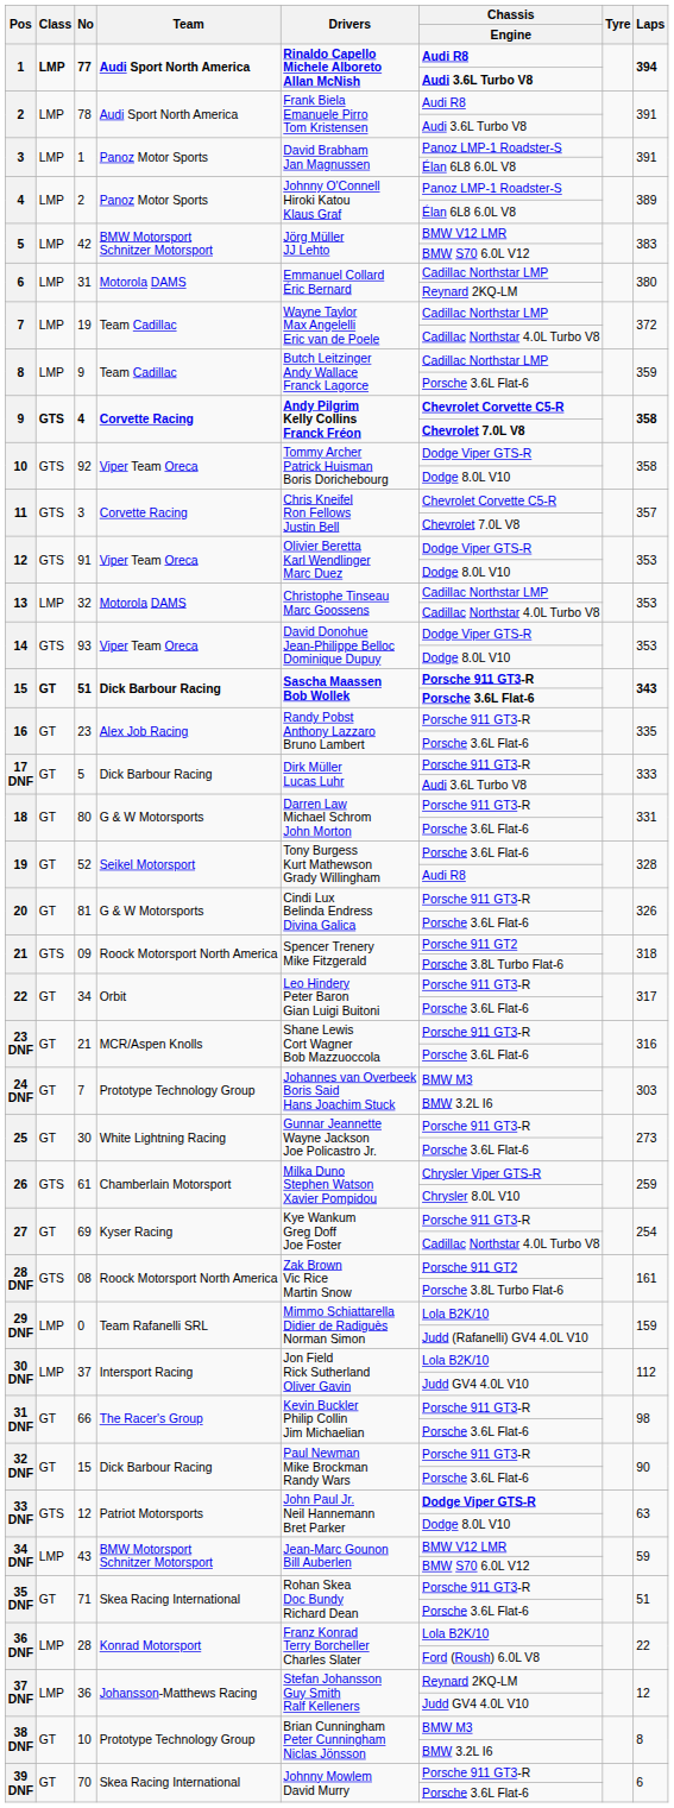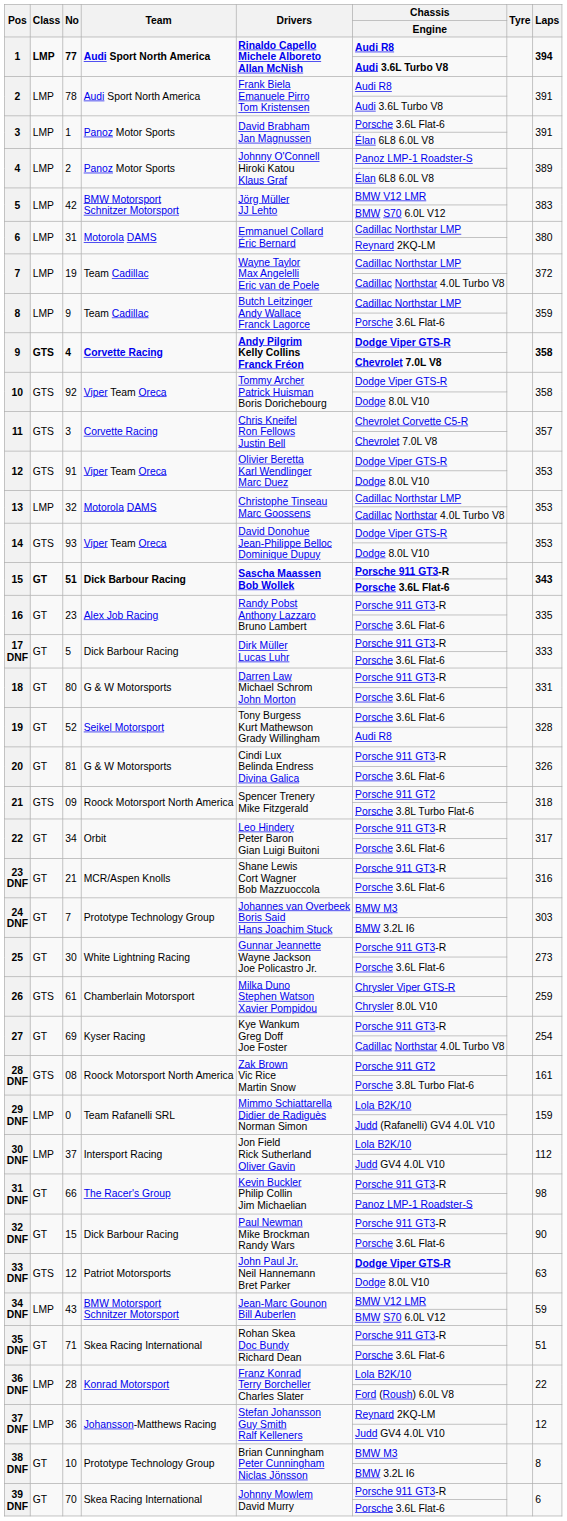row 7 | Chassis / Engine: Panoz LMP-1 Roadster-S -> Porsche 3.6L Flat-6
row 19 | Chassis / Engine: Chevrolet Corvette C5-R -> Dodge Viper GTS-R
row 36 | Chassis / Engine: Audi 3.6L Turbo V8 -> Porsche 3.6L Flat-6
row 64 | Chassis / Engine: Porsche 3.6L Flat-6 -> Panoz LMP-1 Roadster-S
